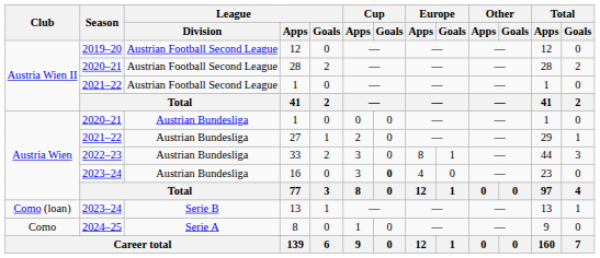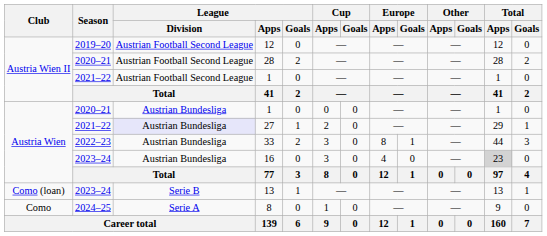27 | League / Division: no background -> lavender background
16 | Cup / Goals: bold -> normal
16 | Total / Apps: no background -> lightgrey background
